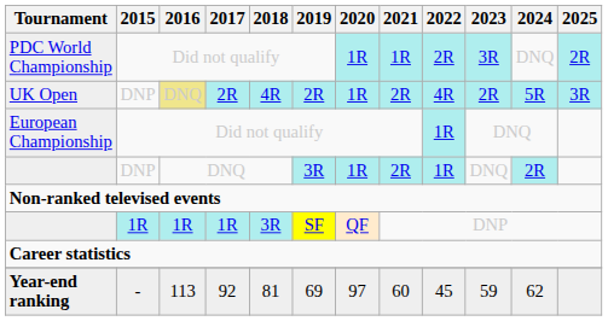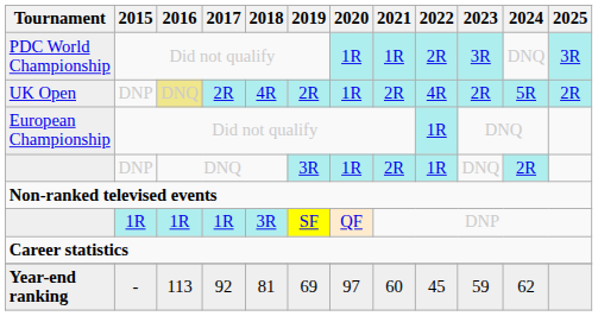PDC World Championship | 2025: 2R -> 3R
UK Open | 2025: 3R -> 2R
